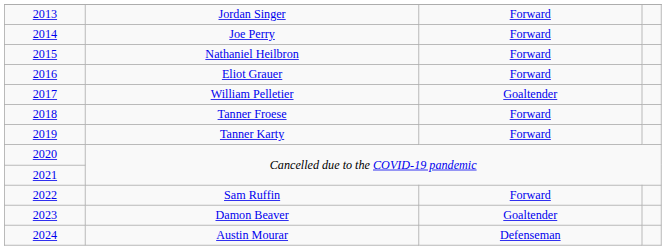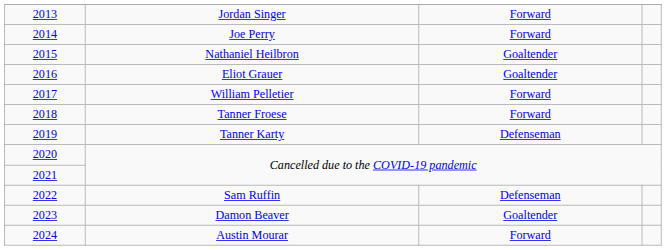Nathaniel Heilbron | column 3: Forward -> Goaltender
Eliot Grauer | column 3: Forward -> Goaltender
William Pelletier | column 3: Goaltender -> Forward
Tanner Karty | column 3: Forward -> Defenseman
Sam Ruffin | column 3: Forward -> Defenseman
Austin Mourar | column 3: Defenseman -> Forward
